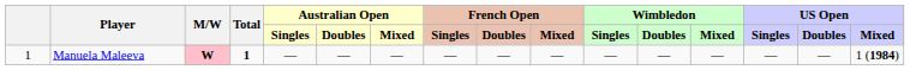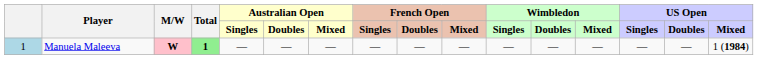Manuela Maleeva | column 1: no background -> lightblue background
Manuela Maleeva | Total: no background -> lightgreen background
